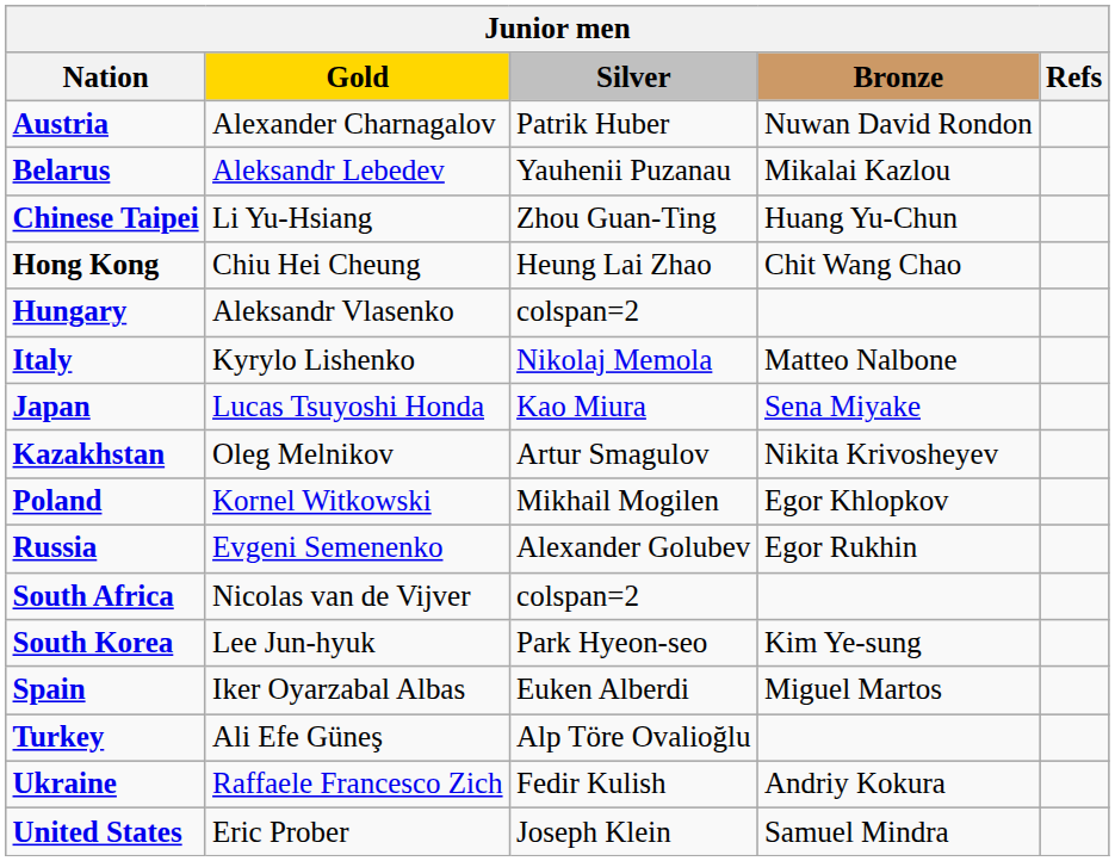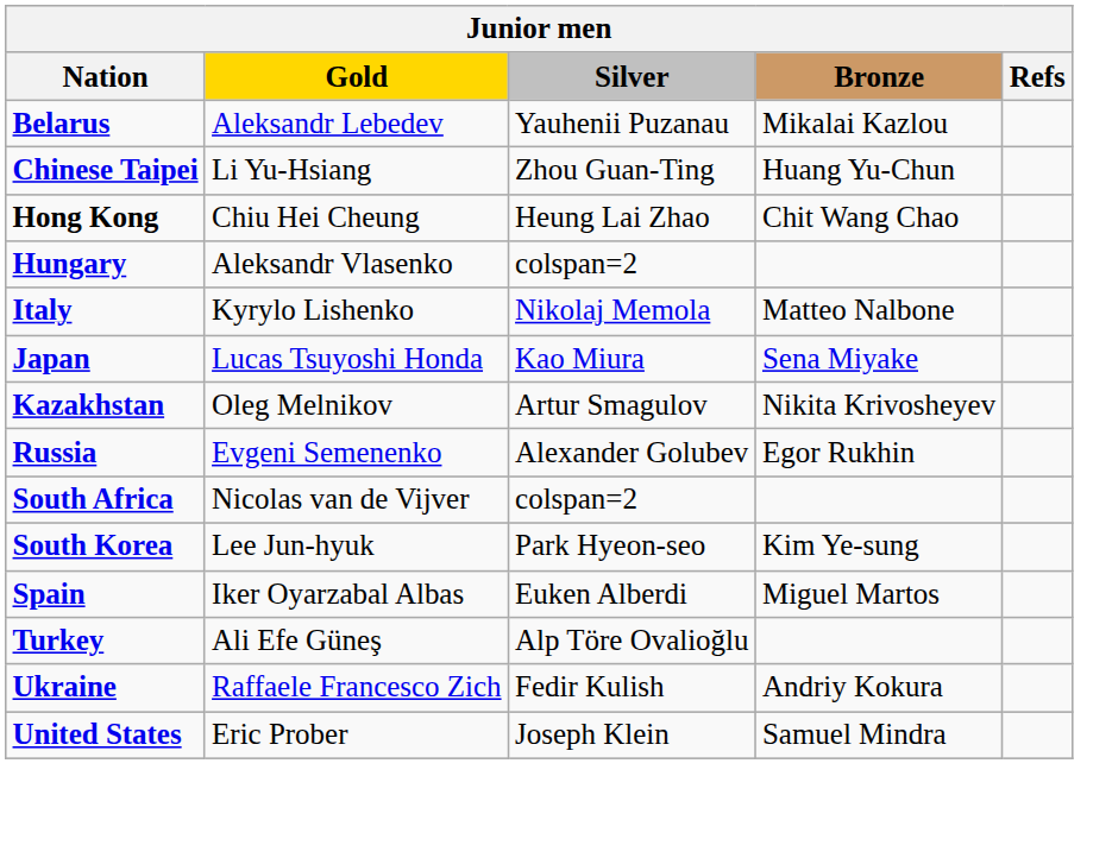- row: Austria | Alexander Charnagalov | Patrik Huber | Nuwan David Rondon
- row: Poland | Kornel Witkowski | Mikhail Mogilen | Egor Khlopkov
